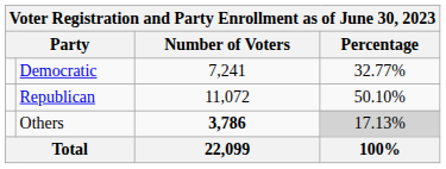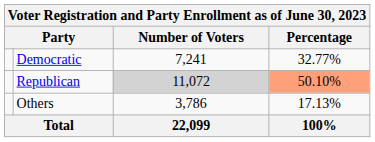Republican | Number of Voters: no background -> lightgrey background
Republican | Percentage: no background -> lightsalmon background
Others | Number of Voters: bold -> normal
Others | Percentage: lightgrey background -> no background
